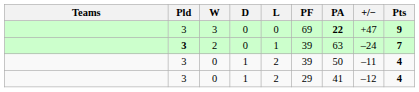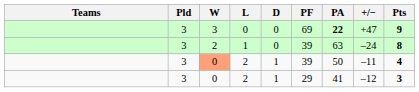columns swapped: D <-> L
row 3 | Pld: bold -> normal
row 3 | Pts: 7 -> 8
row 4 | W: no background -> lightsalmon background
row 5 | Pts: 4 -> 3
